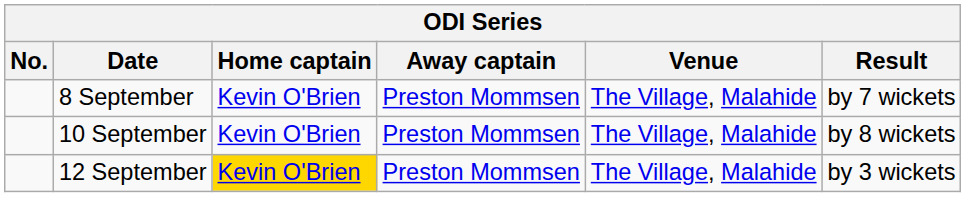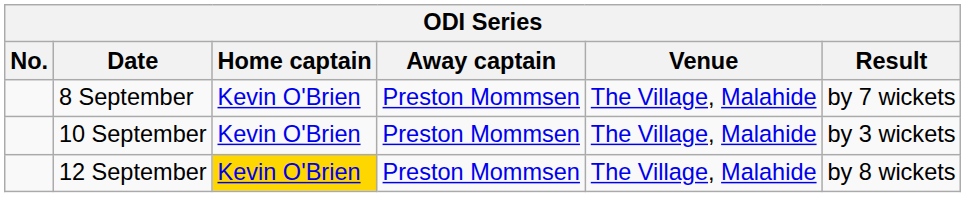10 September | Result: by 8 wickets -> by 3 wickets
12 September | Result: by 3 wickets -> by 8 wickets
